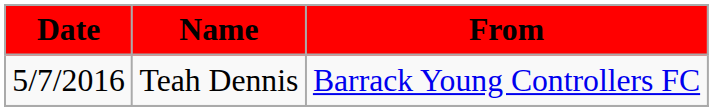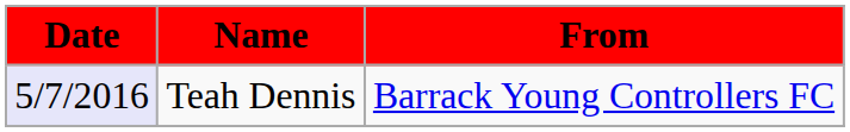Teah Dennis | Date: no background -> lavender background
